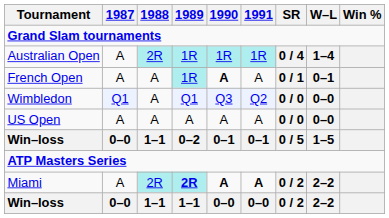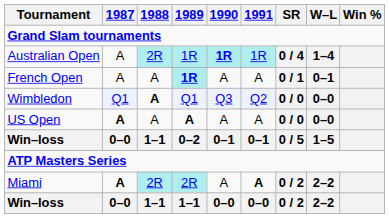Australian Open | 1990: normal -> bold
French Open | 1989: normal -> bold
French Open | 1990: bold -> normal
Wimbledon | 1988: normal -> bold
US Open | 1987: normal -> bold
US Open | 1989: normal -> bold
Miami | 1987: normal -> bold
Miami | 1989: bold -> normal
Miami | 1990: bold -> normal
